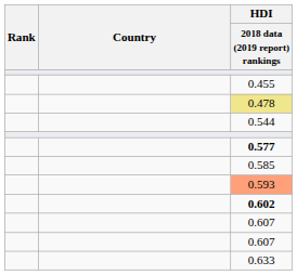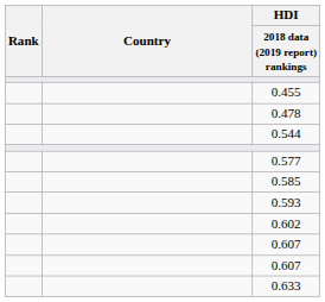0.478 | HDI / 2018 data (2019 report) rankings: khaki background -> no background
0.577 | HDI / 2018 data (2019 report) rankings: bold -> normal
0.593 | HDI / 2018 data (2019 report) rankings: lightsalmon background -> no background
0.602 | HDI / 2018 data (2019 report) rankings: bold -> normal
